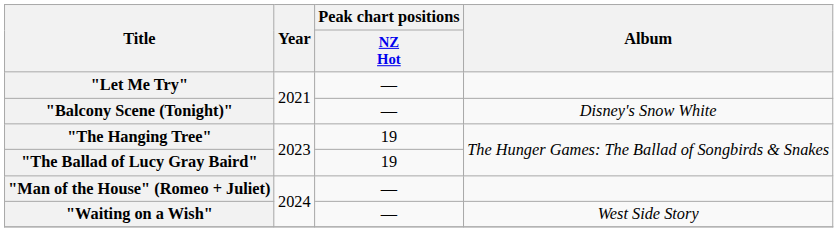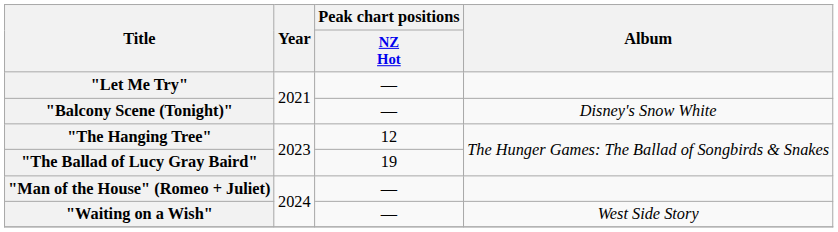"The Hanging Tree" | Peak chart positions / NZ Hot: 19 -> 12
